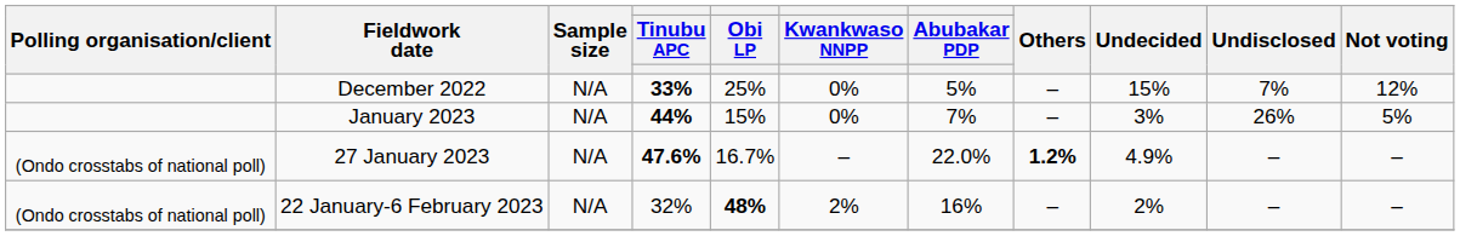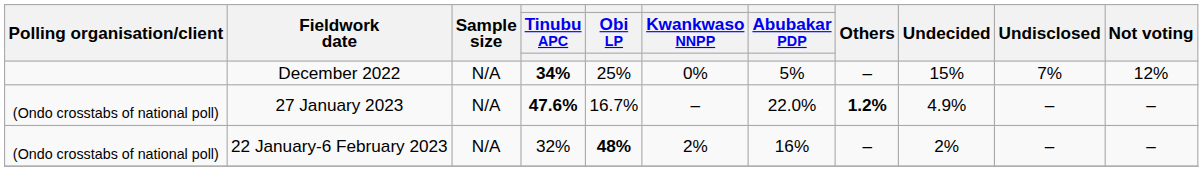December 2022 | Tinubu APC: 33% -> 34%
- row: January 2023 | N/A | 44% | 15% | 0% | 7% | – | 3% | 26% | 5%
